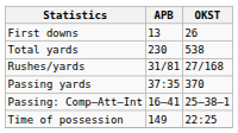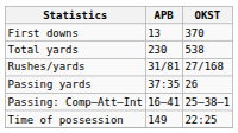First downs | OKST: 26 -> 370
Passing yards | OKST: 370 -> 26
